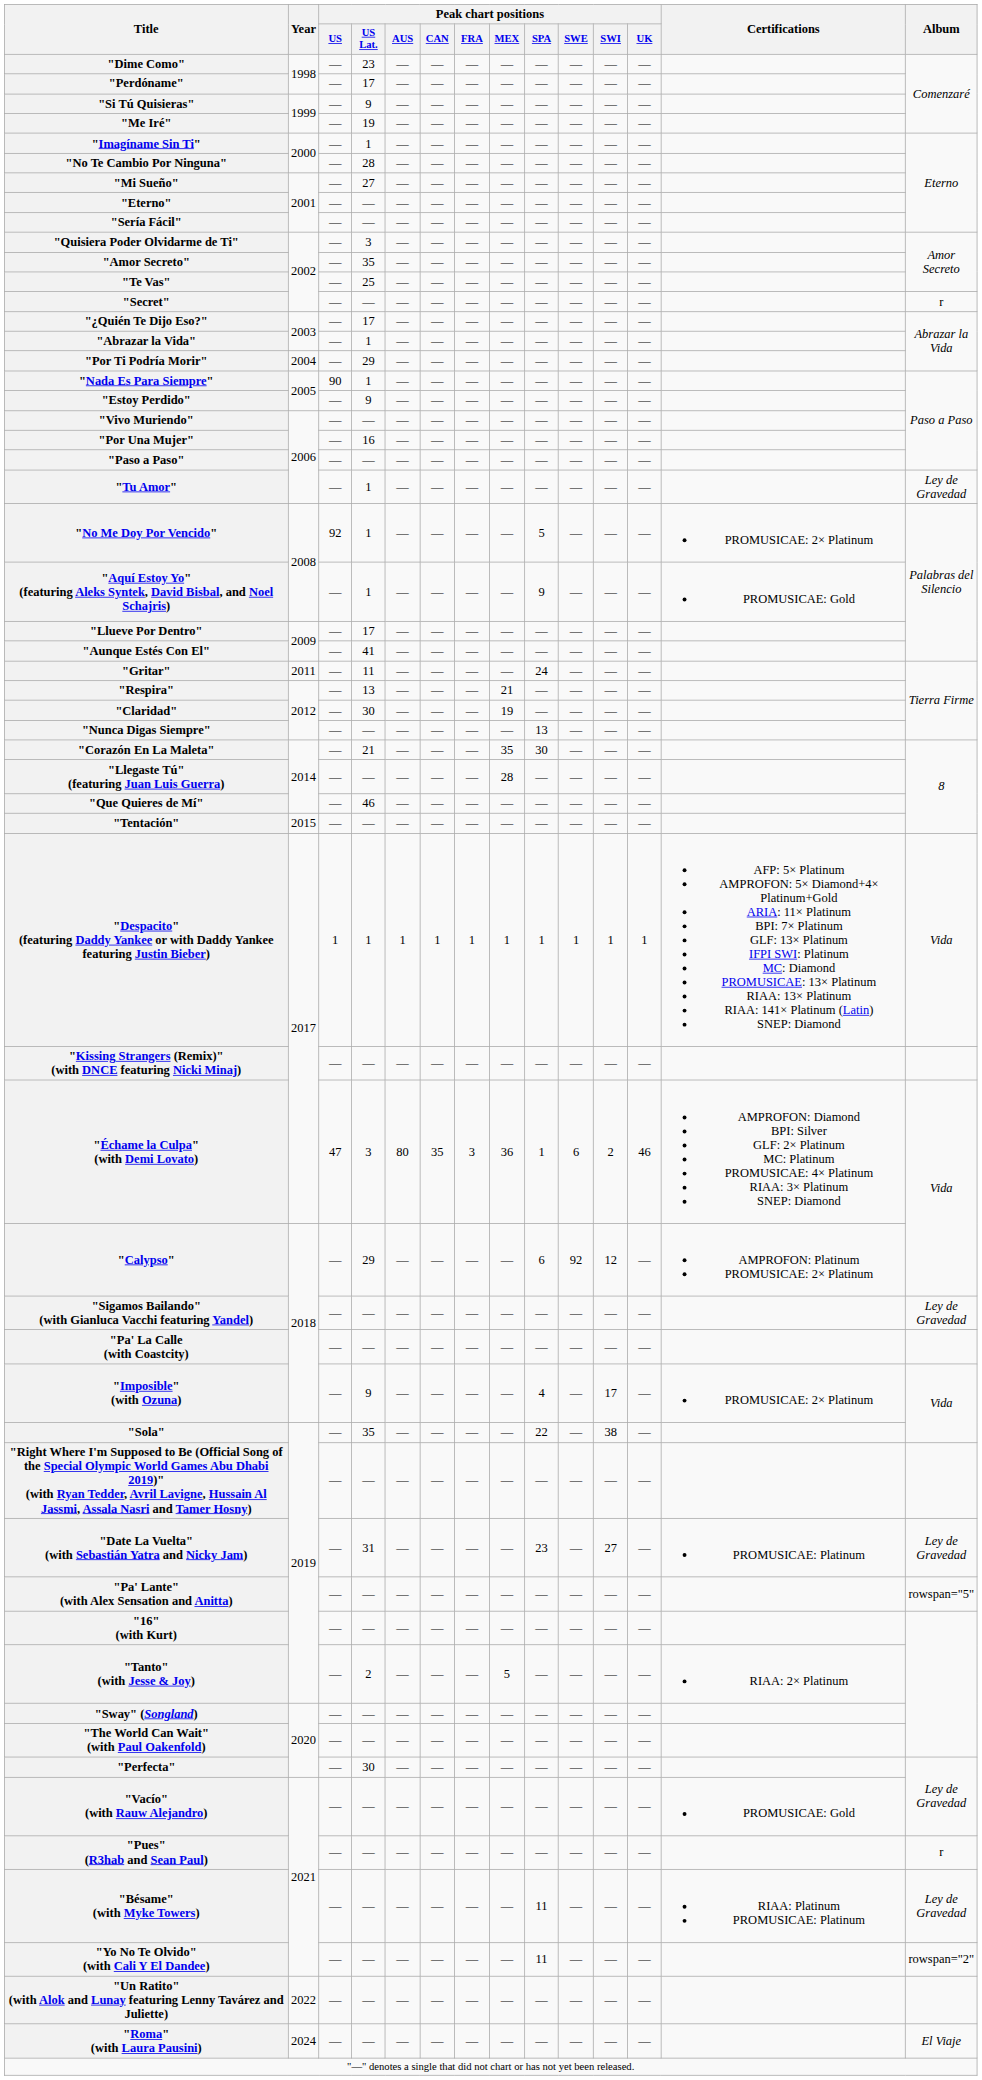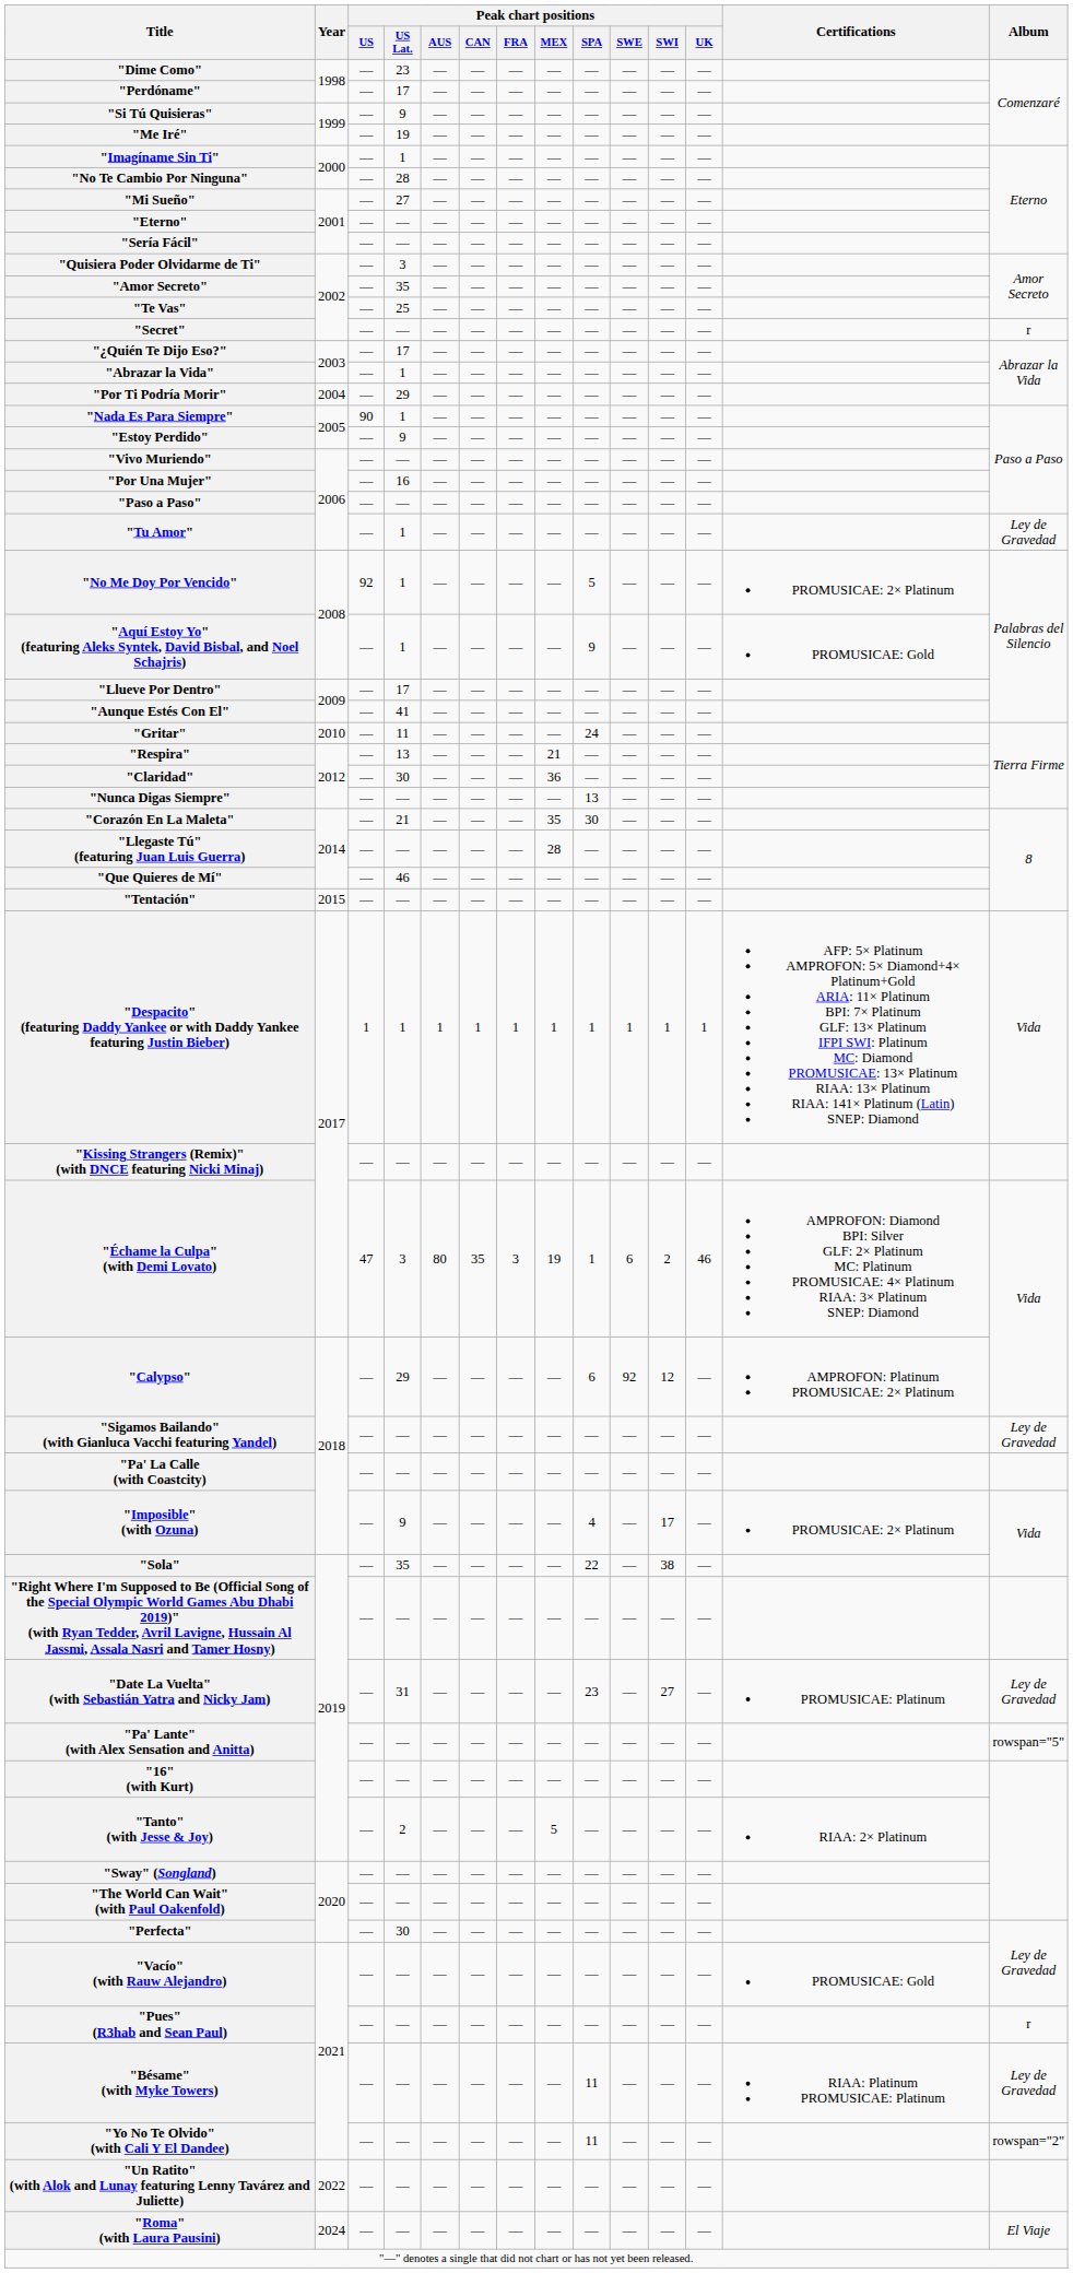"Gritar" | Year: 2011 -> 2010
"Claridad" | Peak chart positions / MEX: 19 -> 36
"Échame la Culpa" (with Demi Lovato) | Peak chart positions / MEX: 36 -> 19
